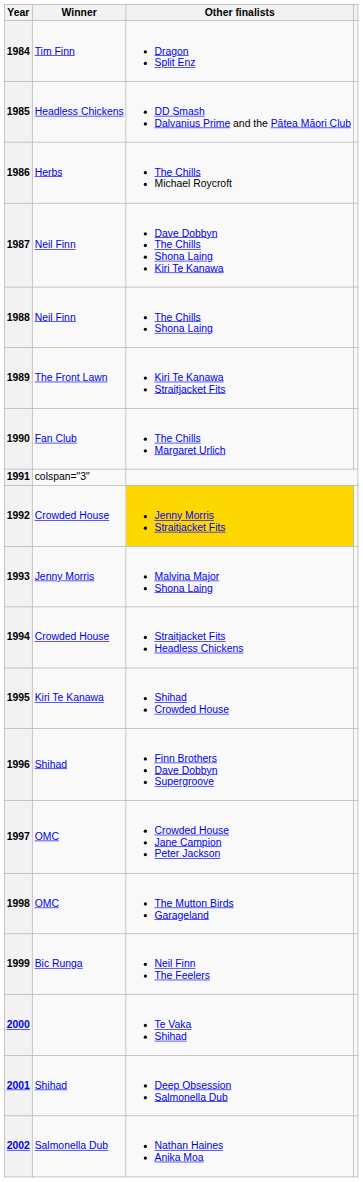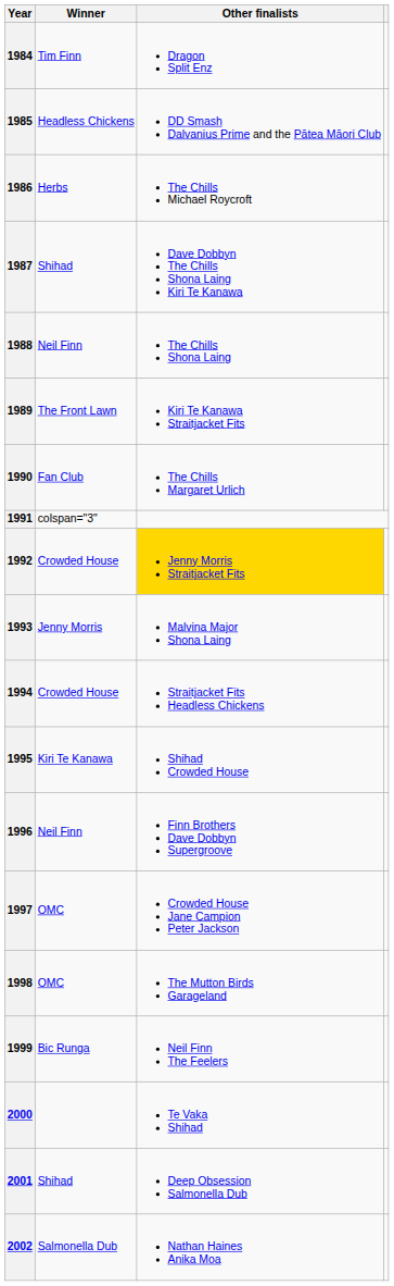1987 | Winner: Neil Finn -> Shihad
1996 | Winner: Shihad -> Neil Finn
